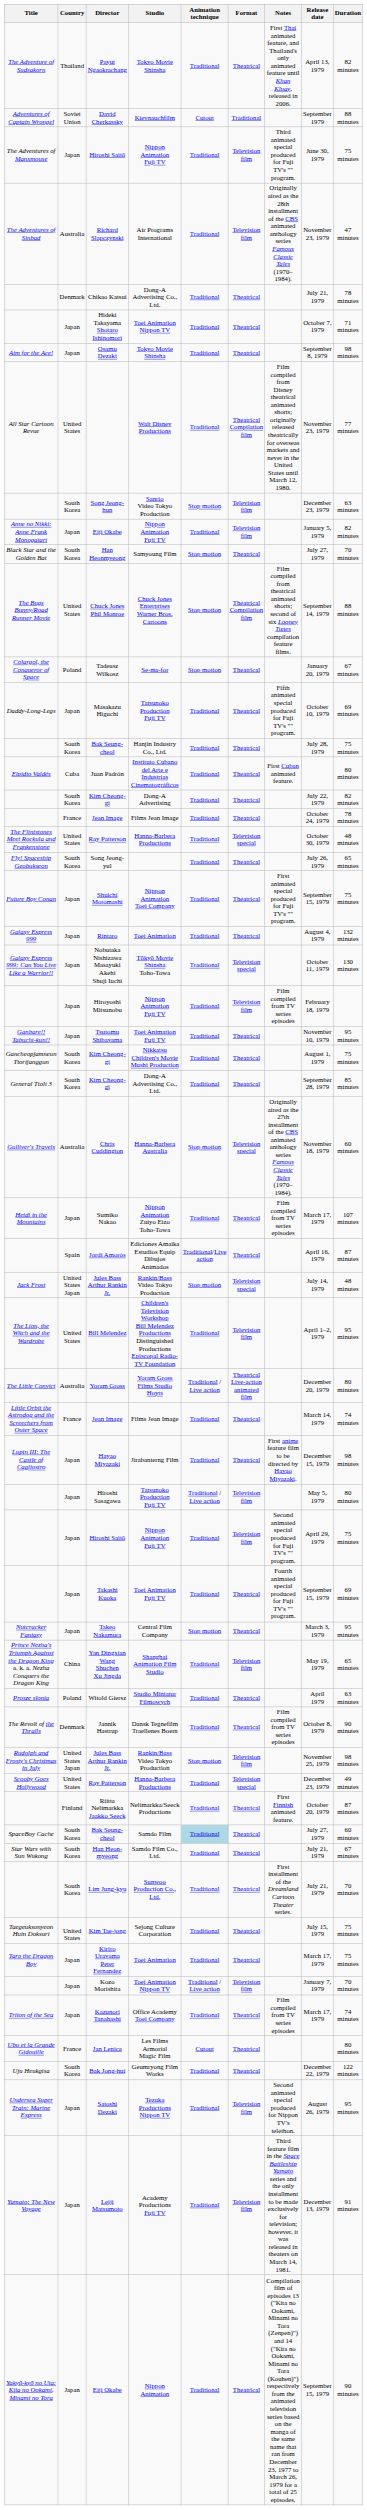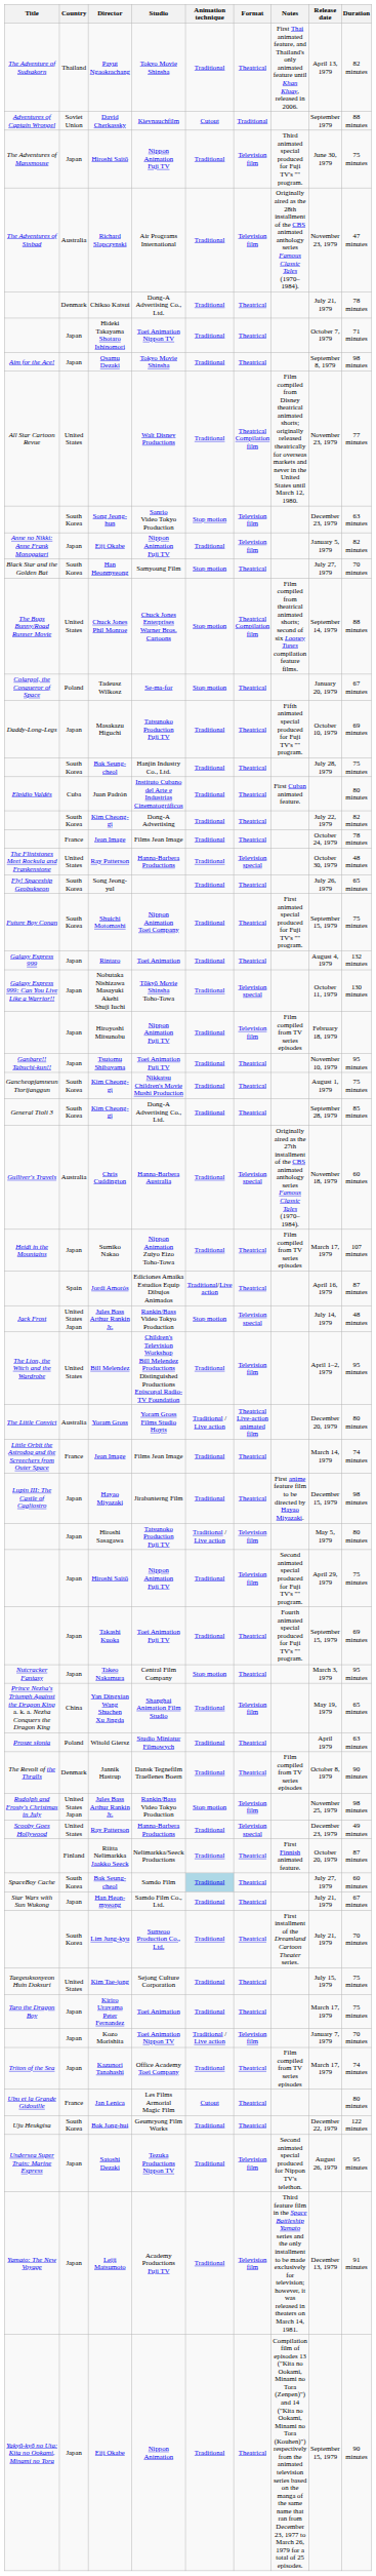Shuichi Motomashi | Country: Japan -> South Korea
Chris Cuddington | Animation technique: Stop motion -> Traditional
Han Heon-myeong | Country: South Korea -> Japan
